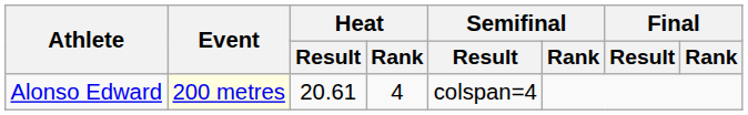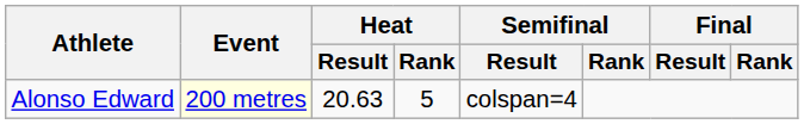Alonso Edward | Heat / Result: 20.61 -> 20.63
Alonso Edward | Heat / Rank: 4 -> 5
